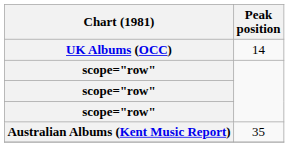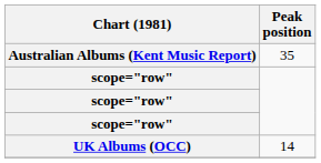rows swapped: Australian Albums (Kent Music Report) <-> UK Albums (OCC)
